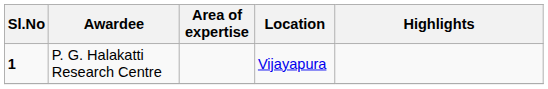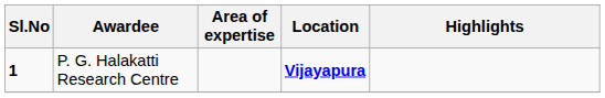P. G. Halakatti Research Centre | Location: normal -> bold
